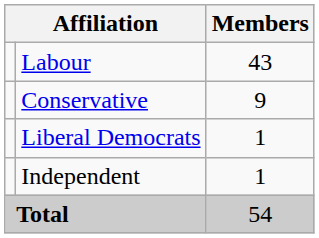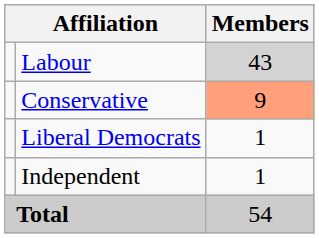Labour | Members: no background -> lightgrey background
Conservative | Members: no background -> lightsalmon background
